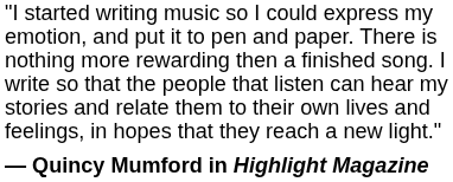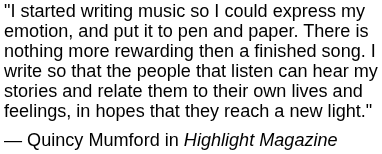row 2 | column 1: bold -> normal
